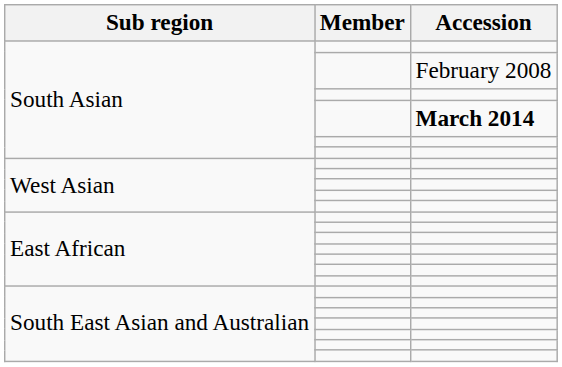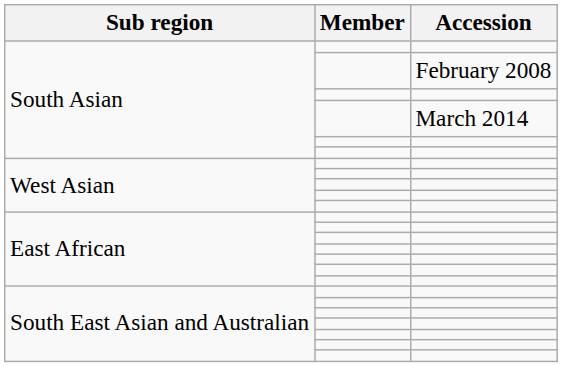South Asian / March 2014 | Accession: bold -> normal
